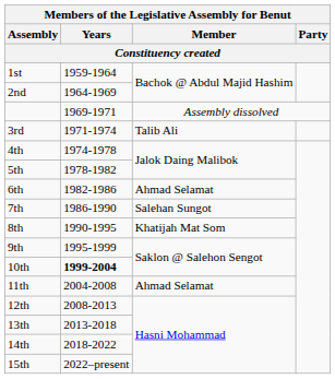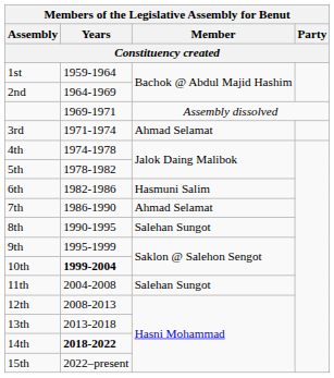3rd | Member: Talib Ali -> Ahmad Selamat
6th | Member: Ahmad Selamat -> Hasmuni Salim
7th | Member: Salehan Sungot -> Ahmad Selamat
8th | Member: Khatijah Mat Som -> Salehan Sungot
11th | Member: Ahmad Selamat -> Salehan Sungot
14th | Years: normal -> bold
